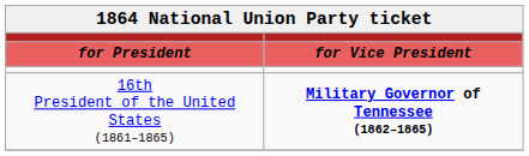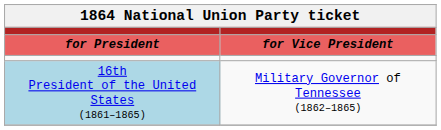16th President of the United States (1861–1865) | column 1: no background -> lightblue background
16th President of the United States (1861–1865) | column 2: bold -> normal
